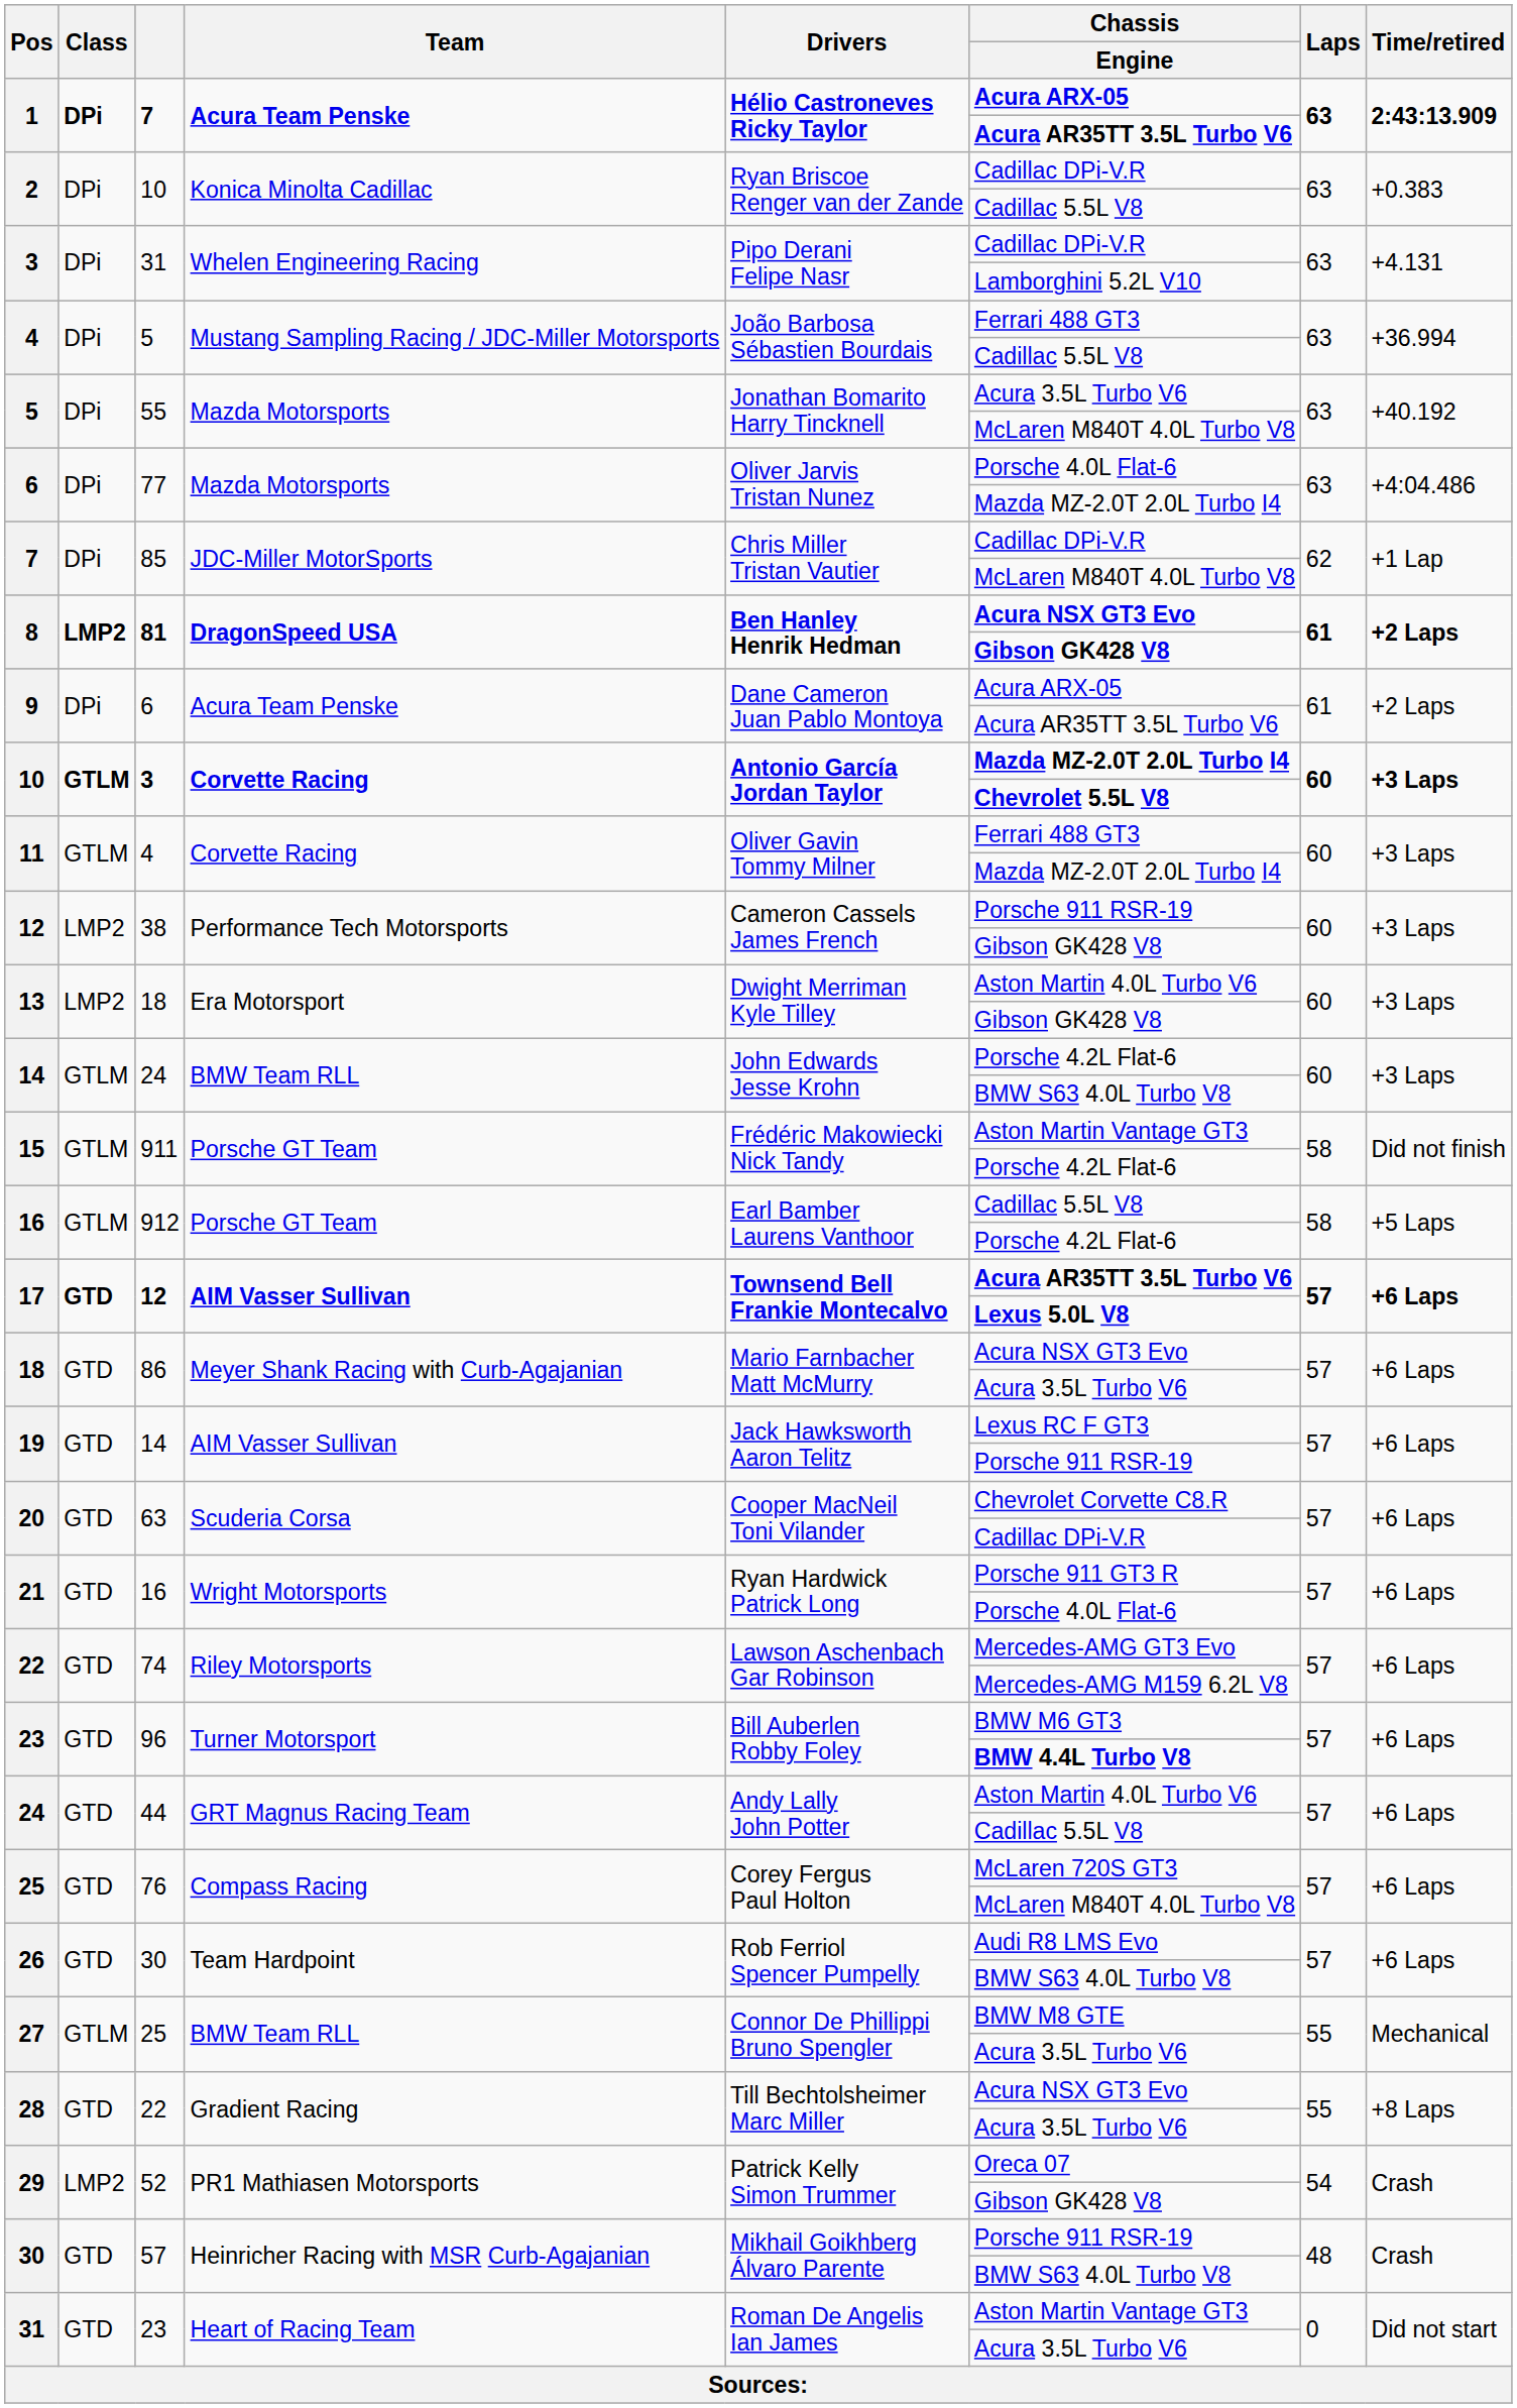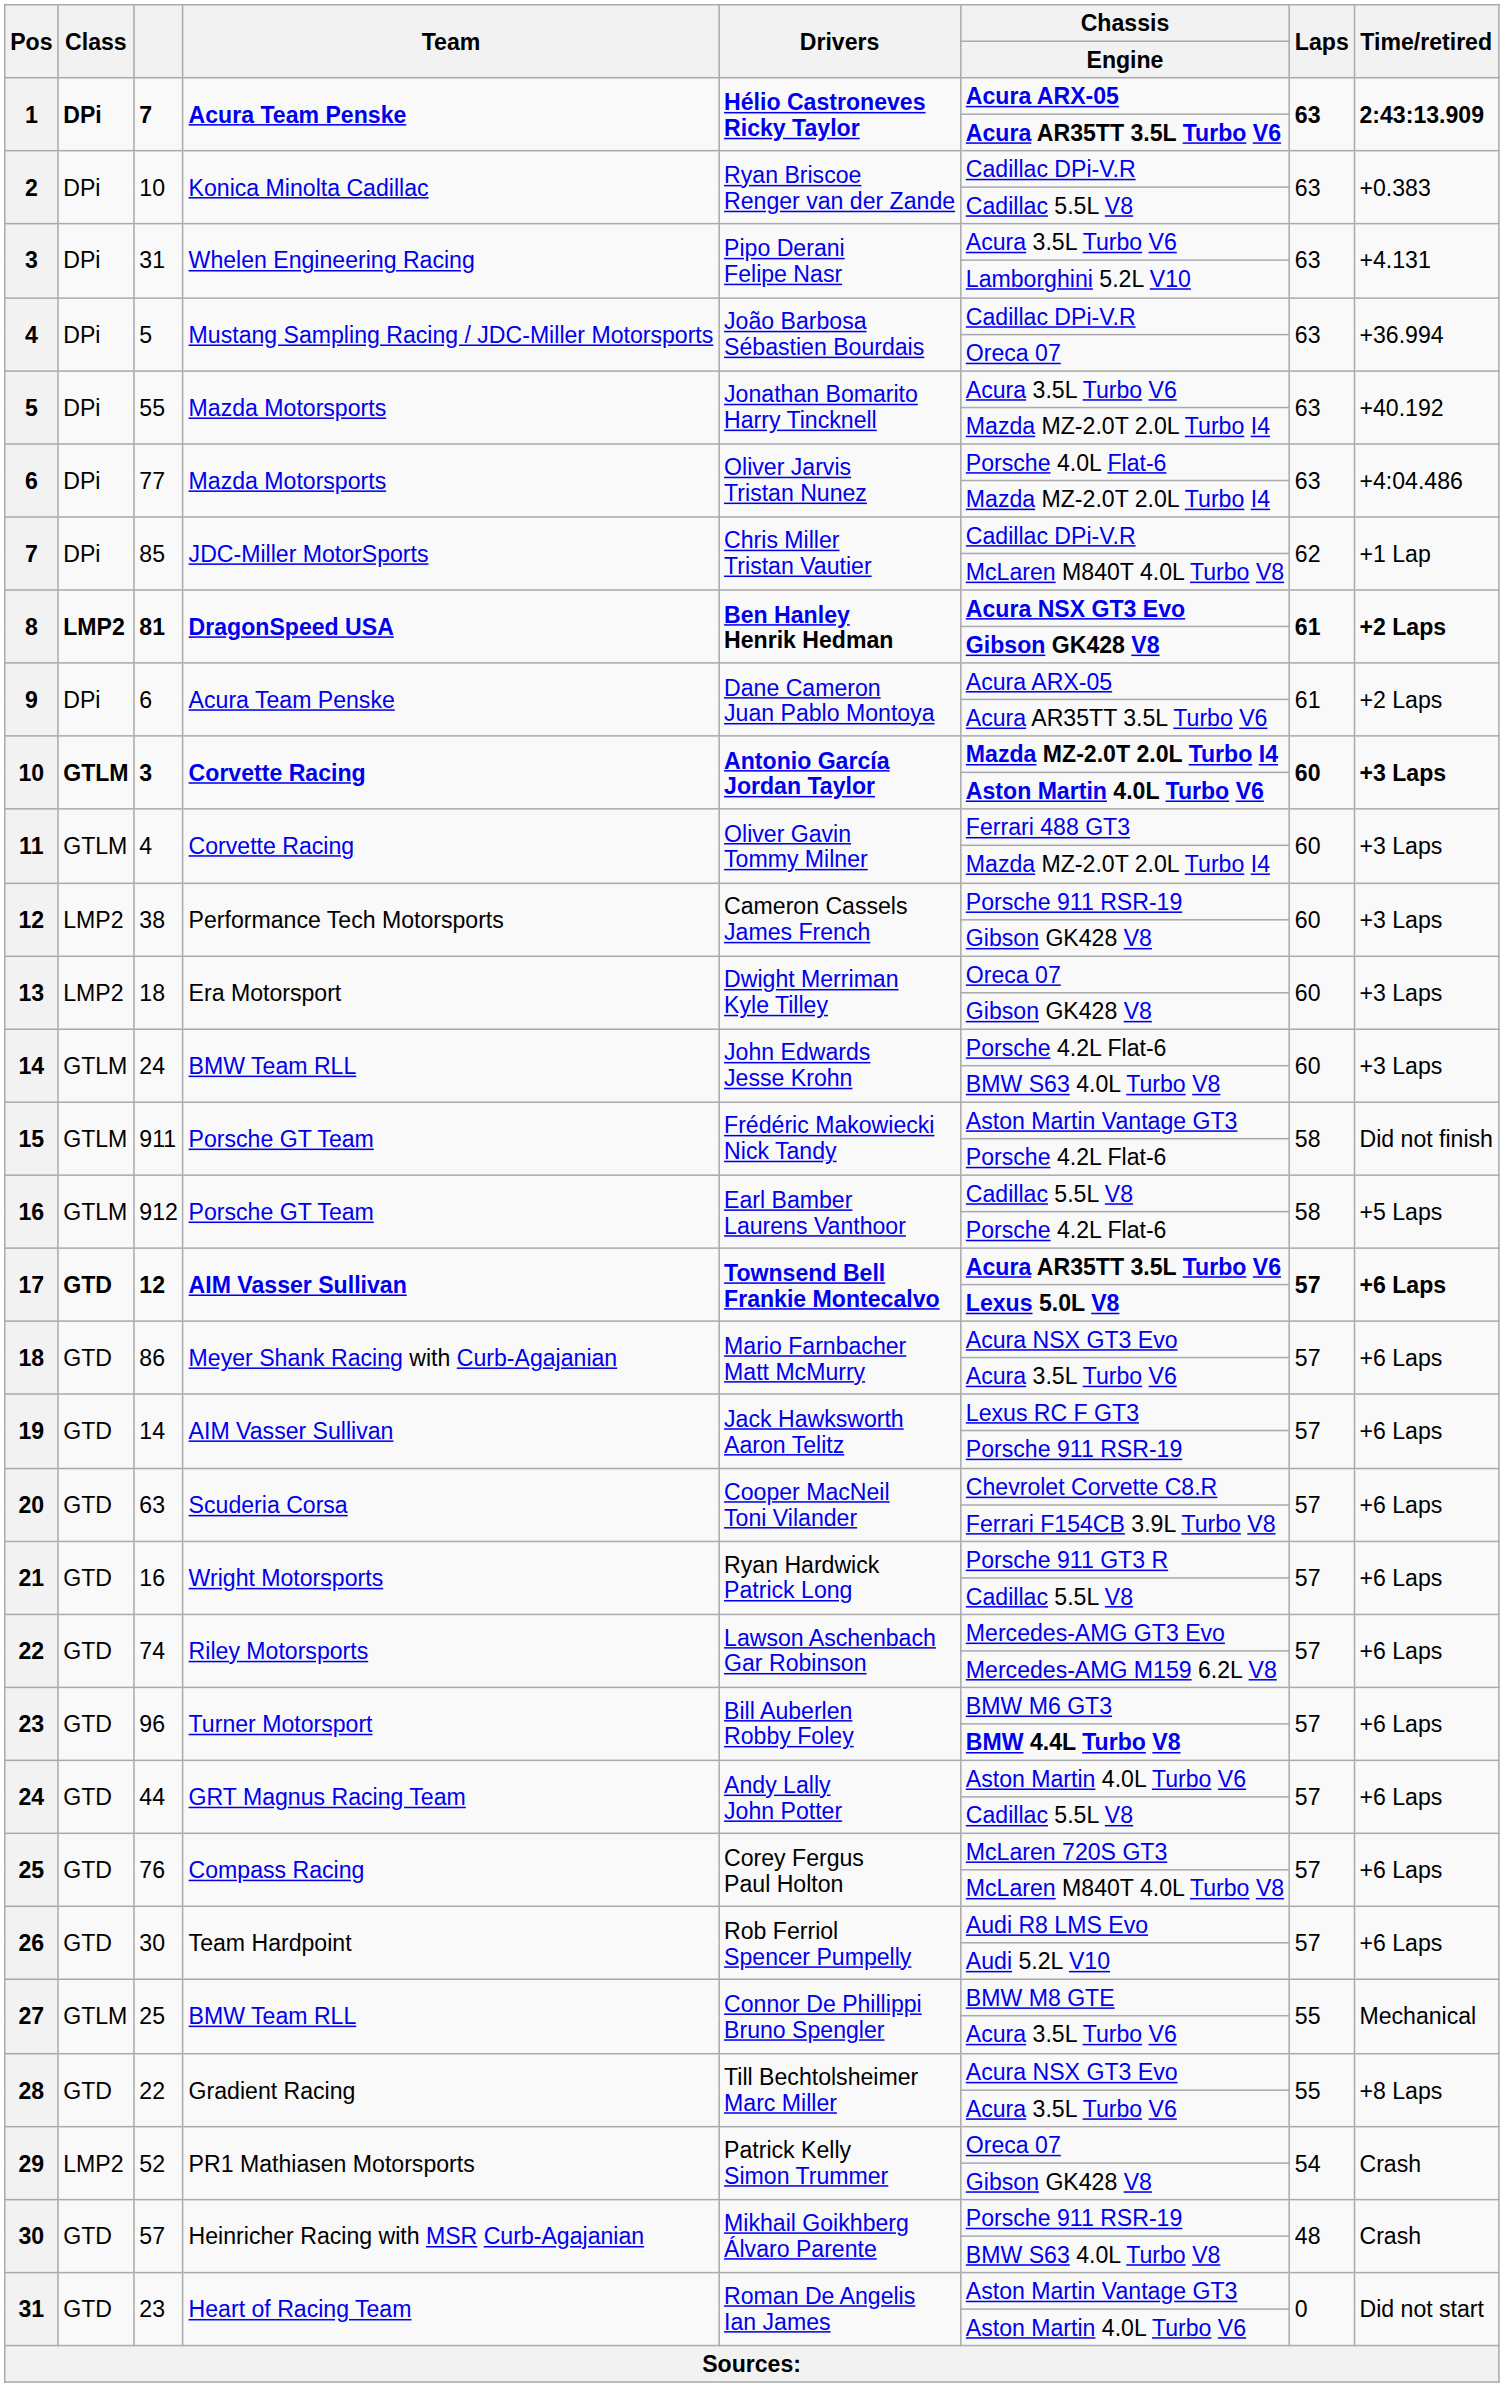row 7 | Chassis / Engine: Cadillac DPi-V.R -> Acura 3.5L Turbo V6
row 9 | Chassis / Engine: Ferrari 488 GT3 -> Cadillac DPi-V.R
row 10 | Chassis / Engine: Cadillac 5.5L V8 -> Oreca 07
row 12 | Chassis / Engine: McLaren M840T 4.0L Turbo V8 -> Mazda MZ-2.0T 2.0L Turbo I4
row 22 | Chassis / Engine: Chevrolet 5.5L V8 -> Aston Martin 4.0L Turbo V6
row 27 | Chassis / Engine: Aston Martin 4.0L Turbo V6 -> Oreca 07
row 42 | Chassis / Engine: Cadillac DPi-V.R -> Ferrari F154CB 3.9L Turbo V8
row 44 | Chassis / Engine: Porsche 4.0L Flat-6 -> Cadillac 5.5L V8
row 54 | Chassis / Engine: BMW S63 4.0L Turbo V8 -> Audi 5.2L V10
row 64 | Chassis / Engine: Acura 3.5L Turbo V6 -> Aston Martin 4.0L Turbo V6
